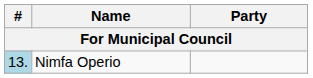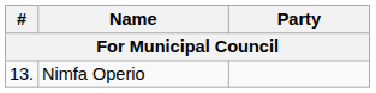Nimfa Operio | #: lightblue background -> no background
